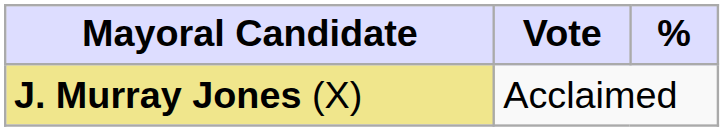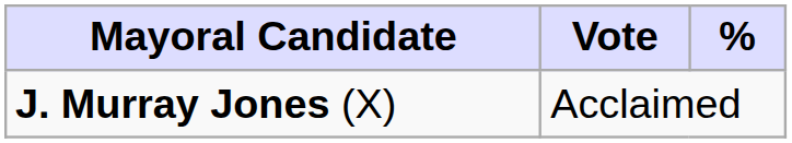J. Murray Jones (X) | Mayoral Candidate: khaki background -> no background
